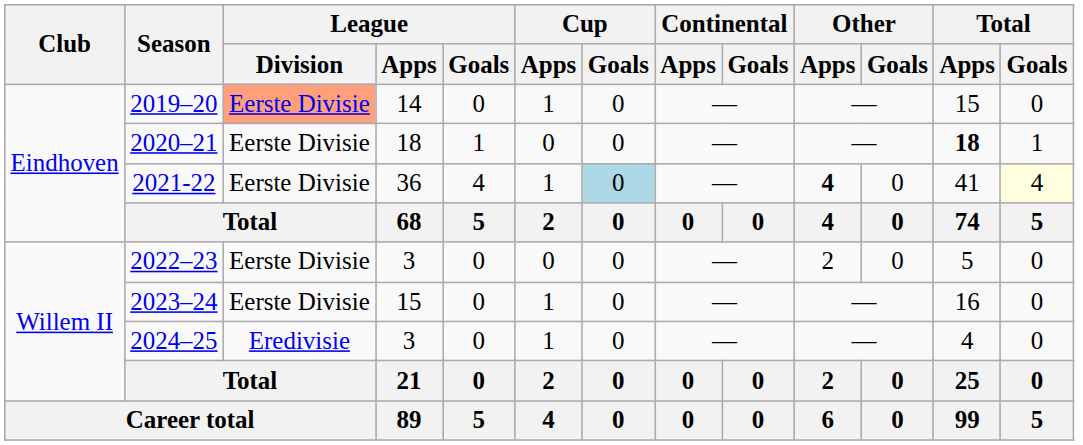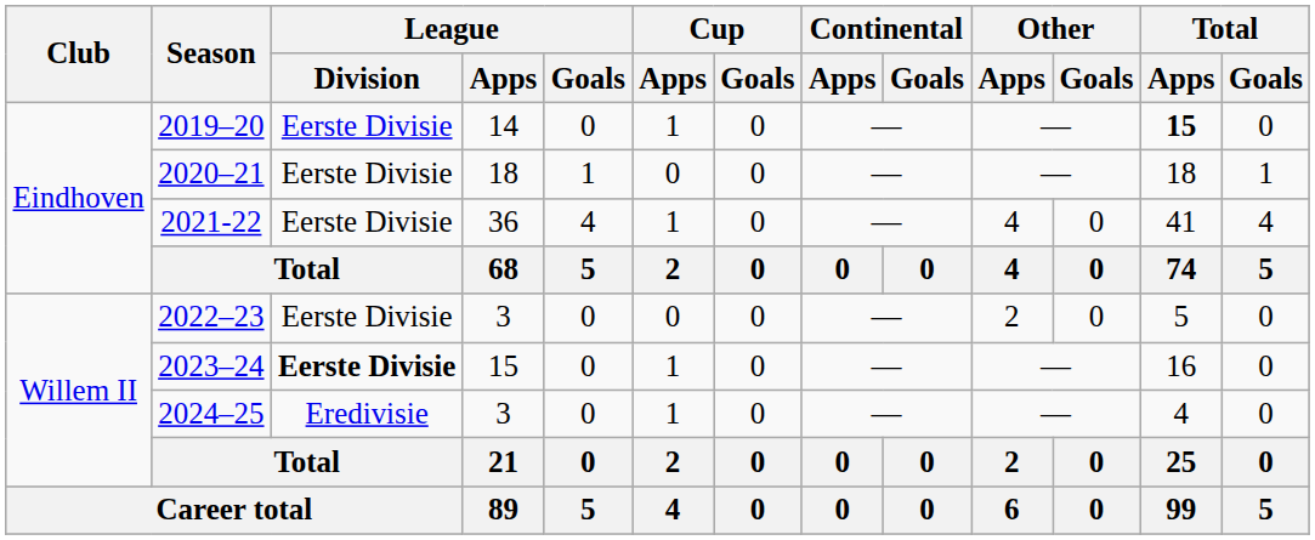2019–20 | League / Division: lightsalmon background -> no background
2019–20 | Total / Apps: normal -> bold
2020–21 | Total / Apps: bold -> normal
2021-22 | Cup / Goals: lightblue background -> no background
2021-22 | Other / Apps: bold -> normal
2021-22 | Total / Goals: lightyellow background -> no background
2023–24 | League / Division: normal -> bold
